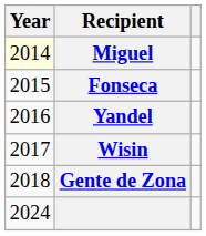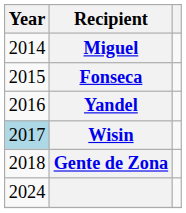Miguel | Year: lightyellow background -> no background
Wisin | Year: no background -> lightblue background
